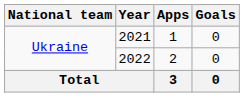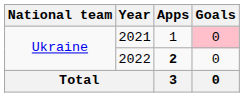2021 | Goals: no background -> pink background
2022 | Apps: normal -> bold
